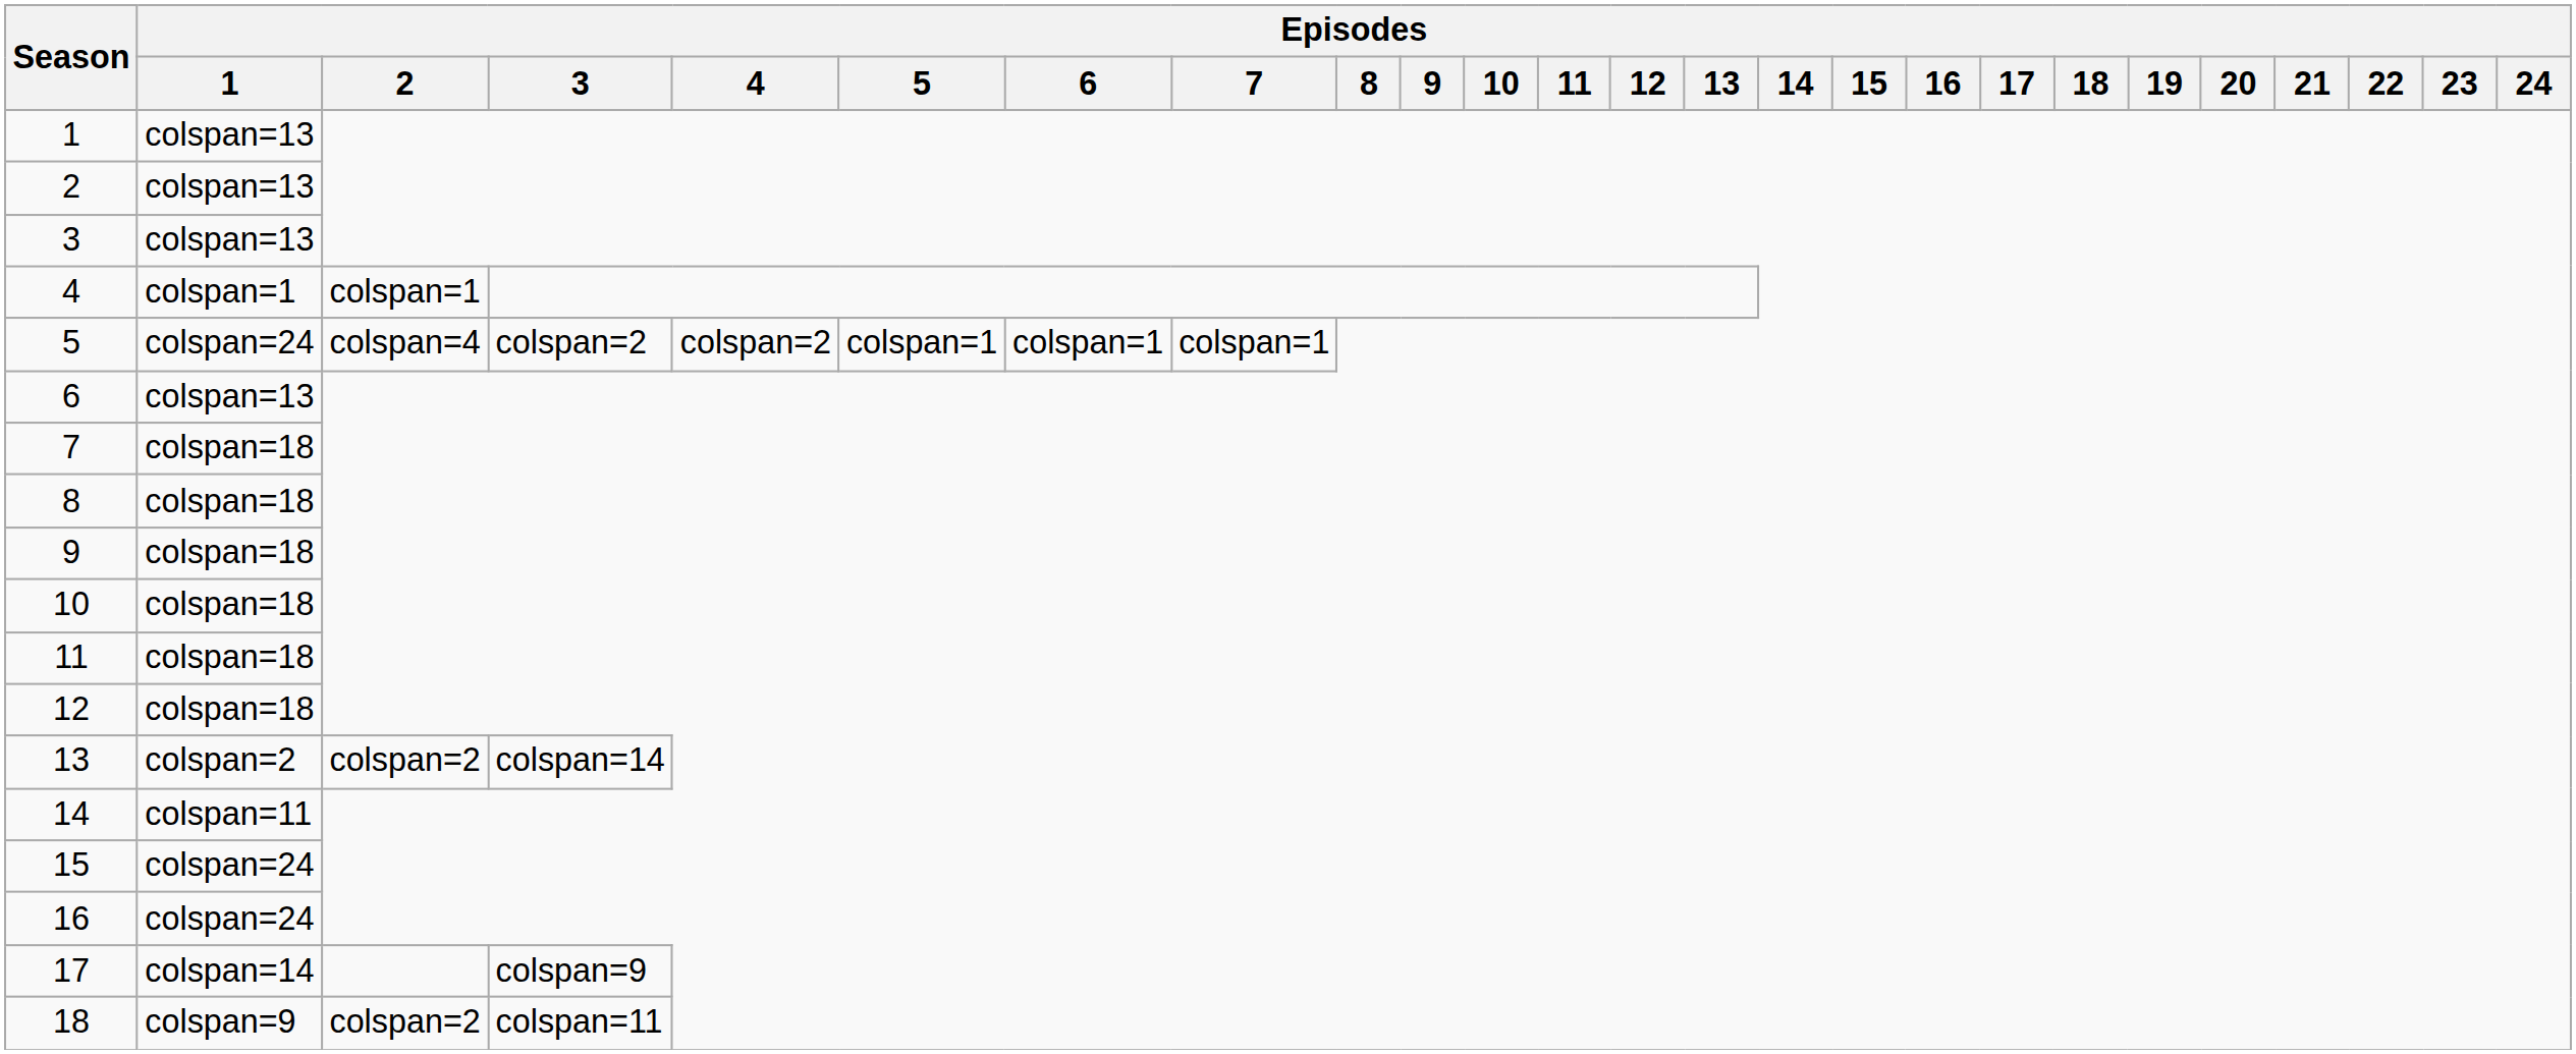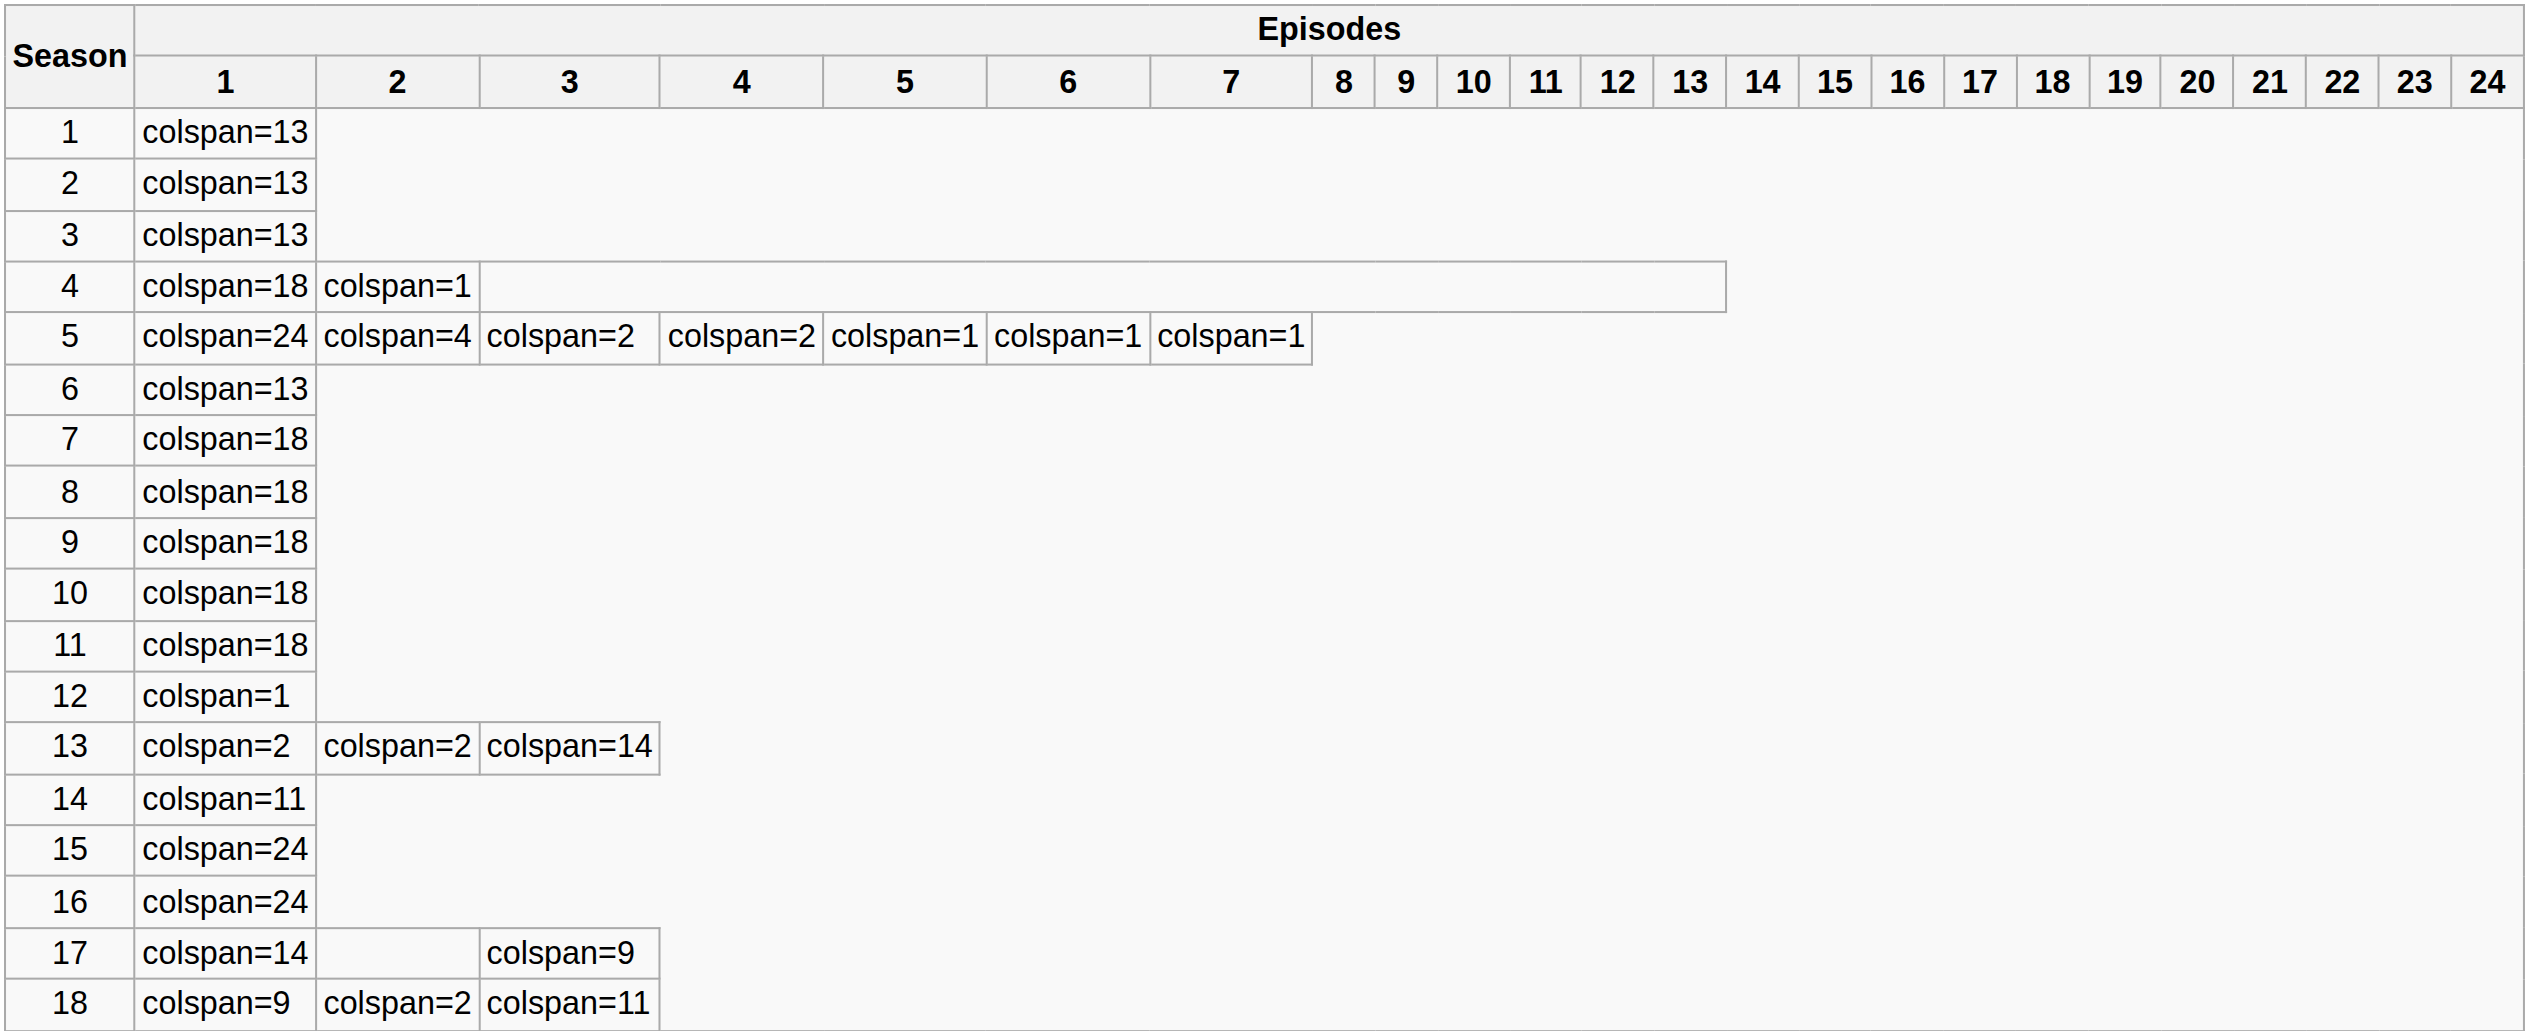row 6 | Episodes / 1: colspan=1 -> colspan=18
row 14 | Episodes / 1: colspan=18 -> colspan=1
